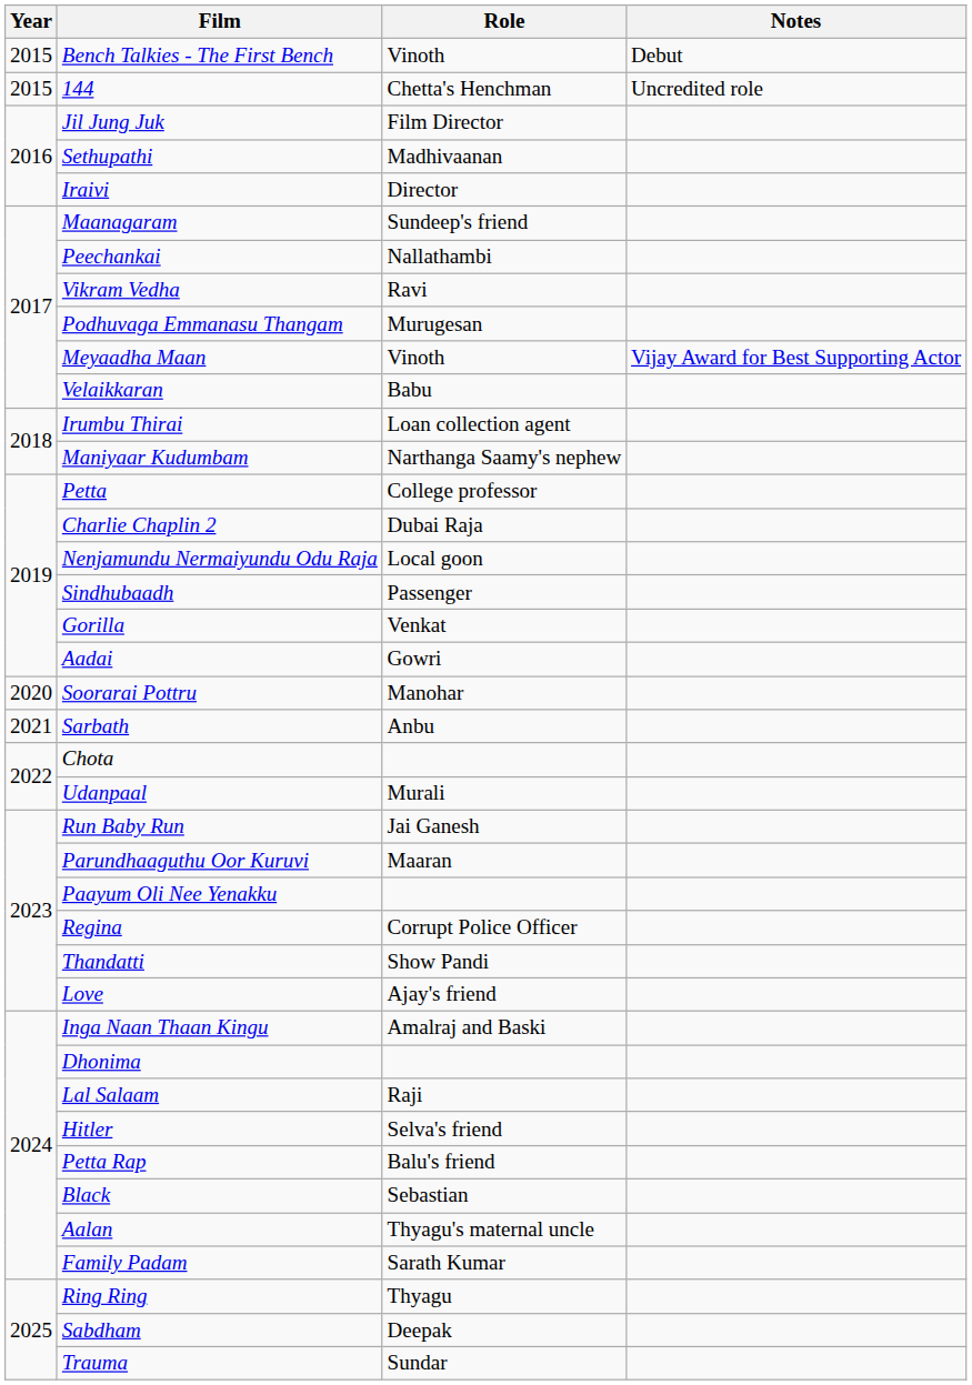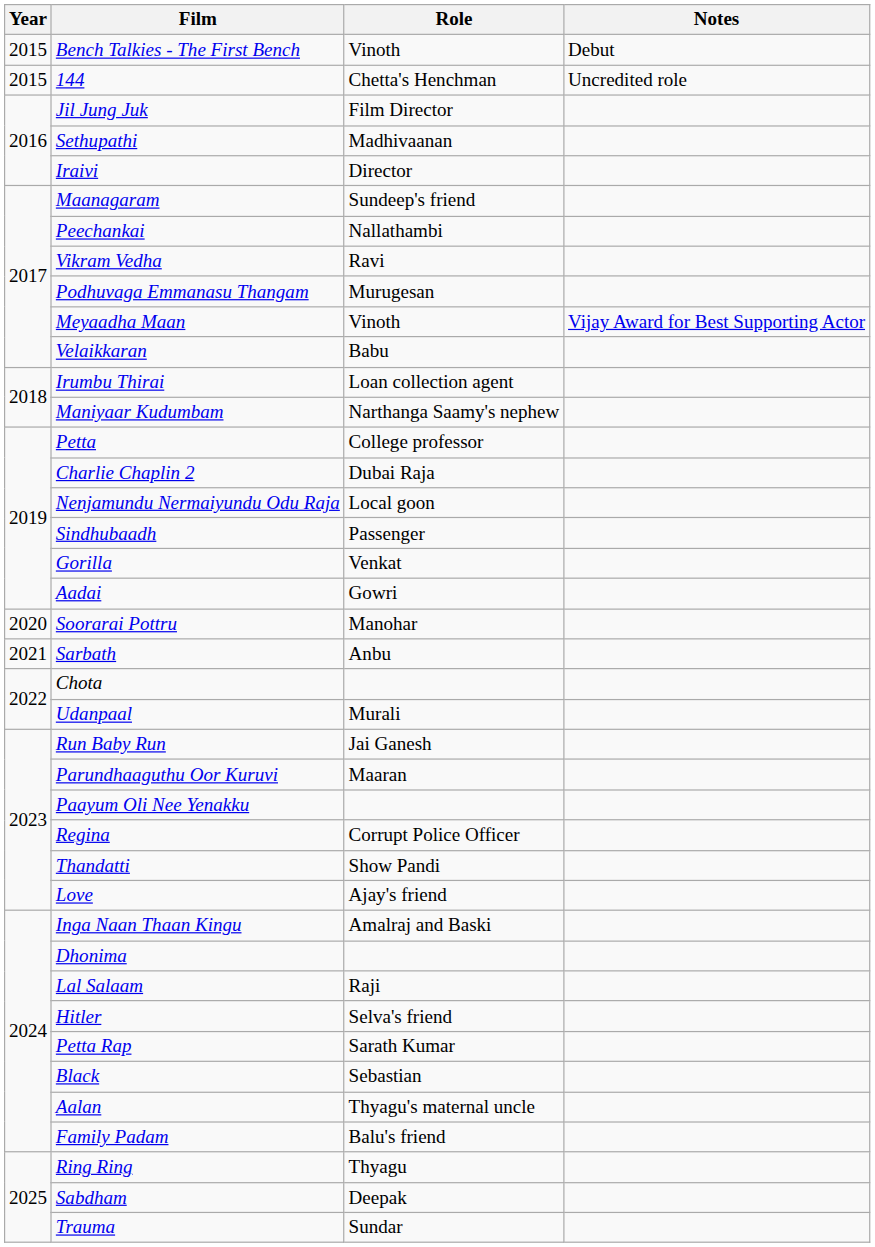Petta Rap | Role: Balu's friend -> Sarath Kumar
Family Padam | Role: Sarath Kumar -> Balu's friend
